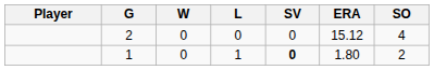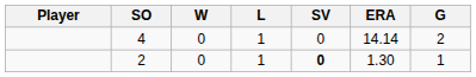columns swapped: G <-> SO
row 2 | L: 0 -> 1
row 2 | ERA: 15.12 -> 14.14
row 3 | ERA: 1.80 -> 1.30
